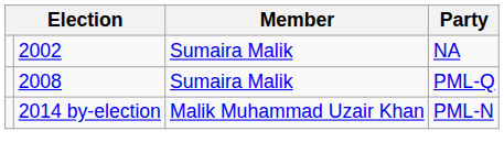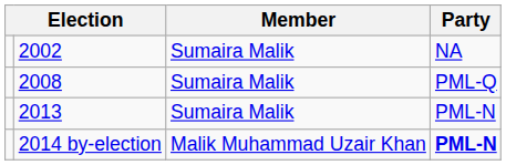+ row: 2013 | Sumaira Malik | PML-N
2014 by-election | Party: normal -> bold
